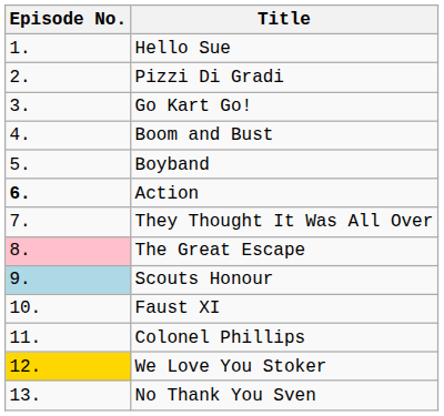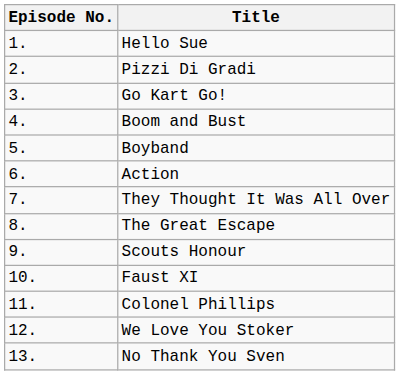Action | Episode No.: bold -> normal
The Great Escape | Episode No.: pink background -> no background
Scouts Honour | Episode No.: lightblue background -> no background
We Love You Stoker | Episode No.: gold background -> no background
